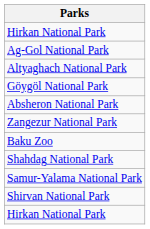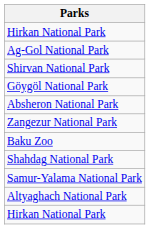row 4 | column 1: Altyaghach National Park -> Shirvan National Park
row 11 | column 1: Shirvan National Park -> Altyaghach National Park
